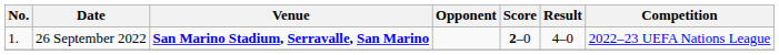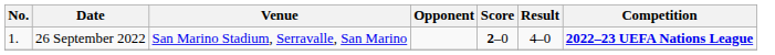26 September 2022 | Venue: bold -> normal
26 September 2022 | Competition: normal -> bold
